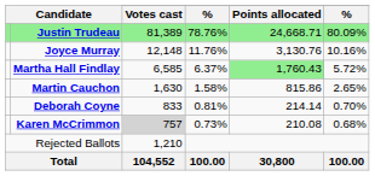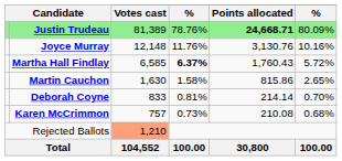Justin Trudeau | Points allocated: normal -> bold
Martha Hall Findlay | column 4: normal -> bold
Martha Hall Findlay | Points allocated: lightgreen background -> no background
Karen McCrimmon | Votes cast: lightgrey background -> no background
Rejected Ballots | Votes cast: no background -> lightsalmon background
